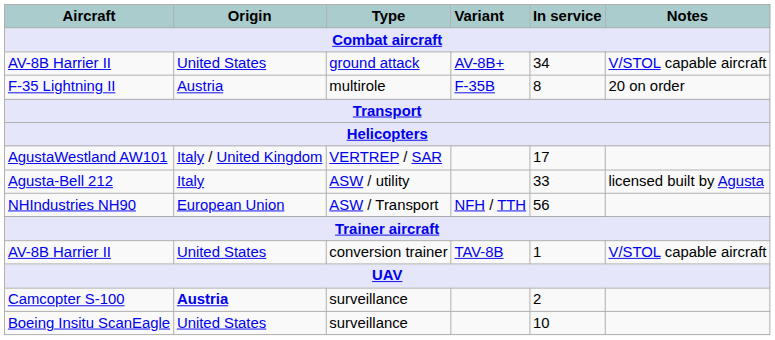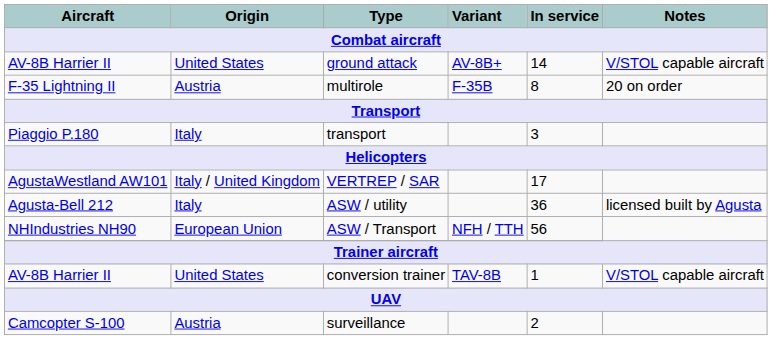AV-8B Harrier II / ground attack | In service: 34 -> 14
+ row: Piaggio P.180 | Italy | transport | 3
Agusta-Bell 212 | In service: 33 -> 36
Camcopter S-100 | Origin: bold -> normal
- row: Boeing Insitu ScanEagle | United States | surveillance | 10
